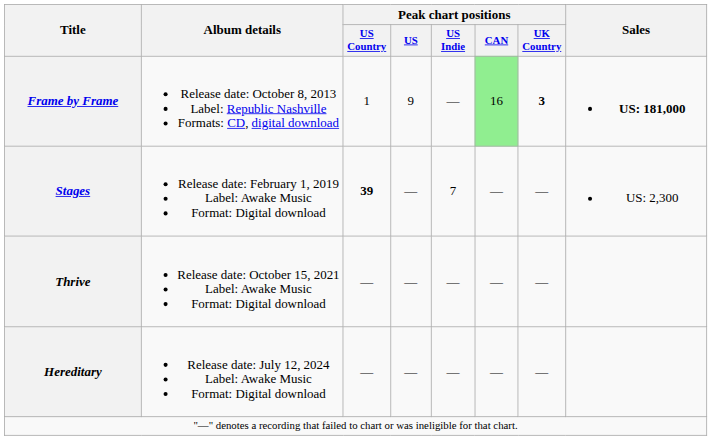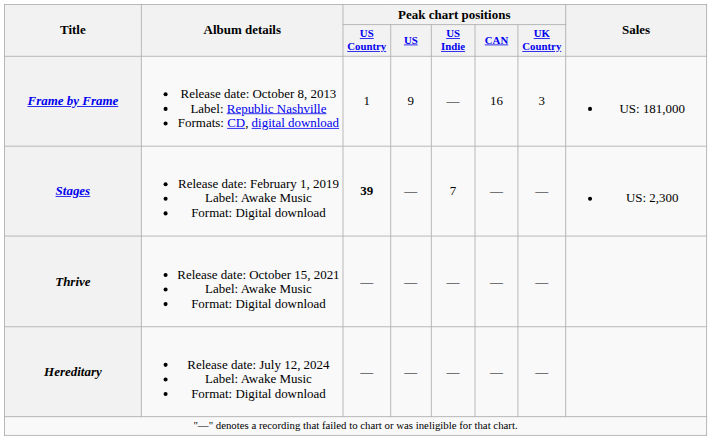Frame by Frame | Peak chart positions / CAN: lightgreen background -> no background
Frame by Frame | Peak chart positions / UK Country: bold -> normal
Frame by Frame | Sales: bold -> normal
